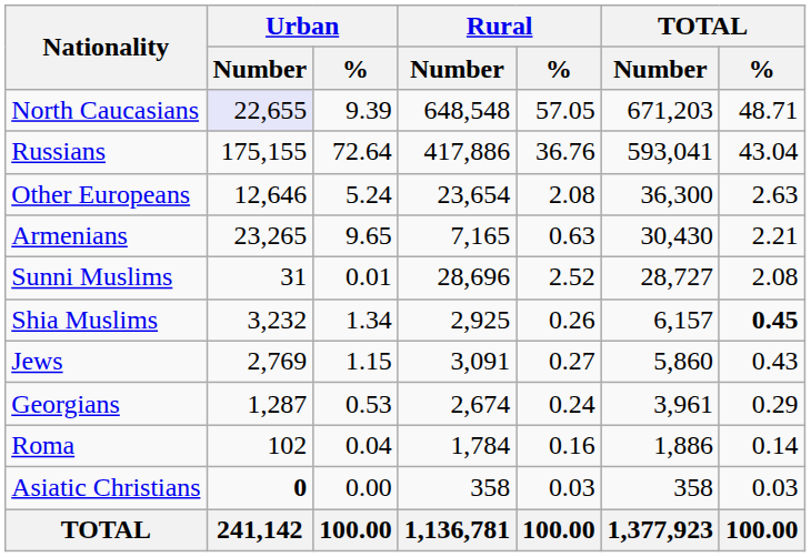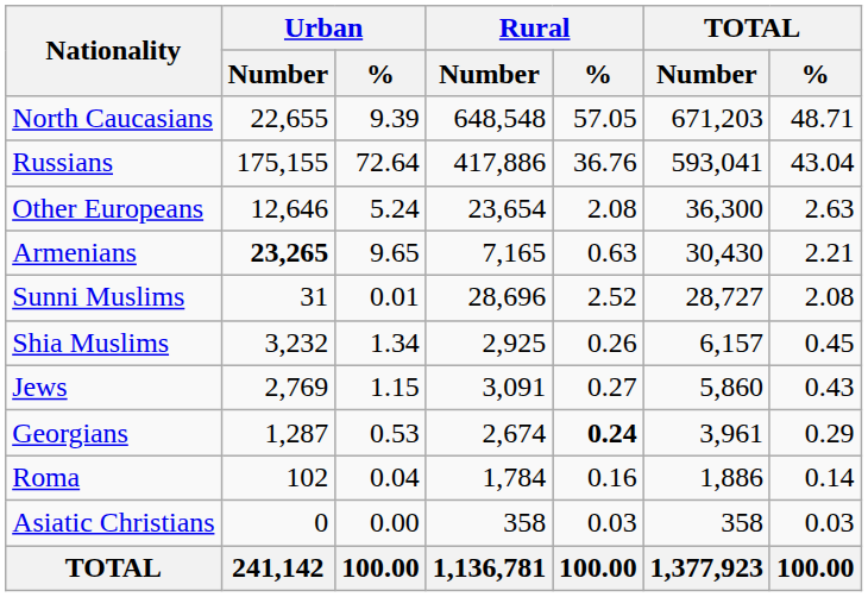North Caucasians | Urban / Number: lavender background -> no background
Armenians | Urban / Number: normal -> bold
Shia Muslims | TOTAL / %: bold -> normal
Georgians | Rural / %: normal -> bold
Asiatic Christians | Urban / Number: bold -> normal
